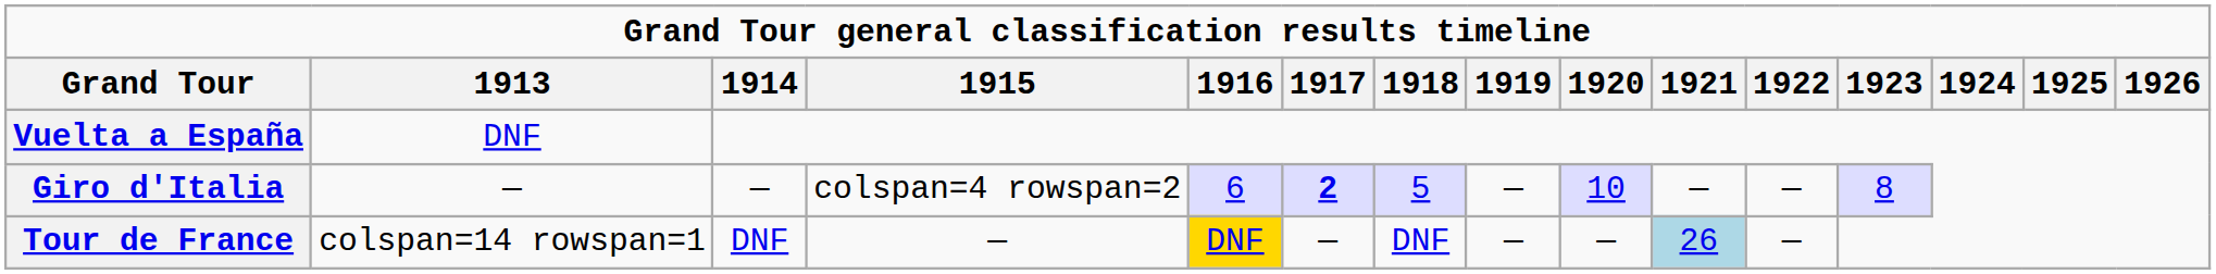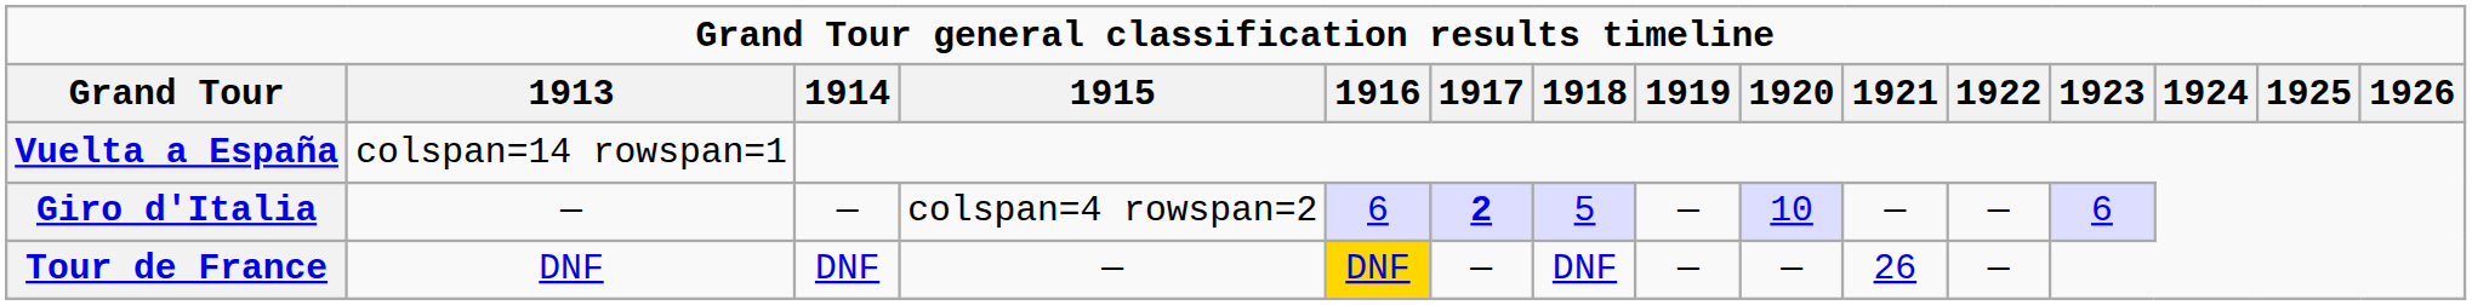Vuelta a España | 1913: DNF -> colspan=14 rowspan=1
Giro d'Italia | 1923: 8 -> 6
Tour de France | 1913: colspan=14 rowspan=1 -> DNF
Tour de France | 1921: lightblue background -> no background
